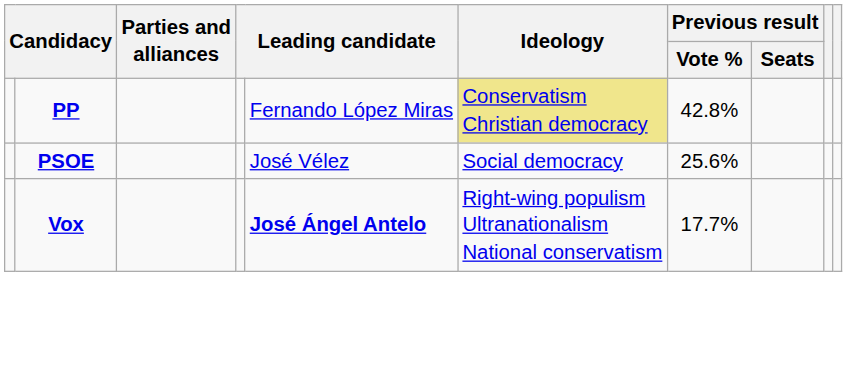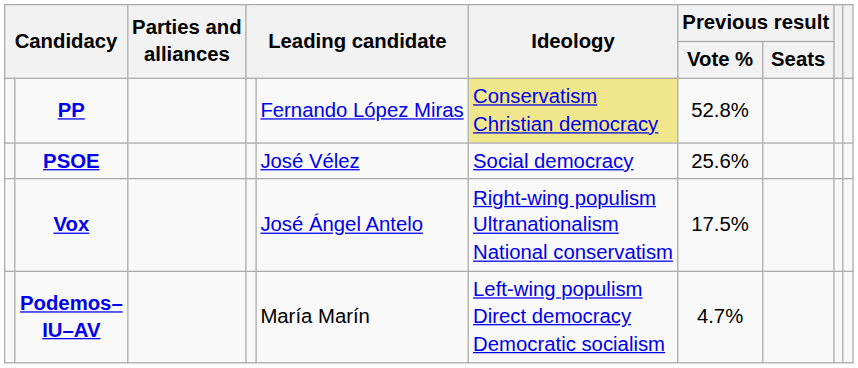PP | Previous result / Vote %: 42.8% -> 52.8%
Vox | column 5: bold -> normal
Vox | Previous result / Vote %: 17.7% -> 17.5%
+ row: Podemos– IU–AV | María Marín | Left-wing populism Direct democracy Democratic socialism | 4.7%
